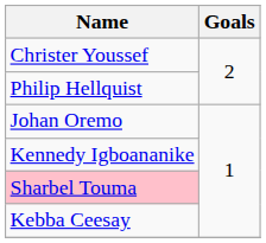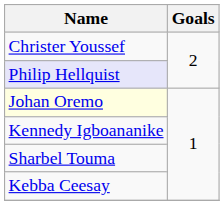Philip Hellquist | Name: no background -> lavender background
Johan Oremo | Name: no background -> lightyellow background
Sharbel Touma | Name: pink background -> no background
